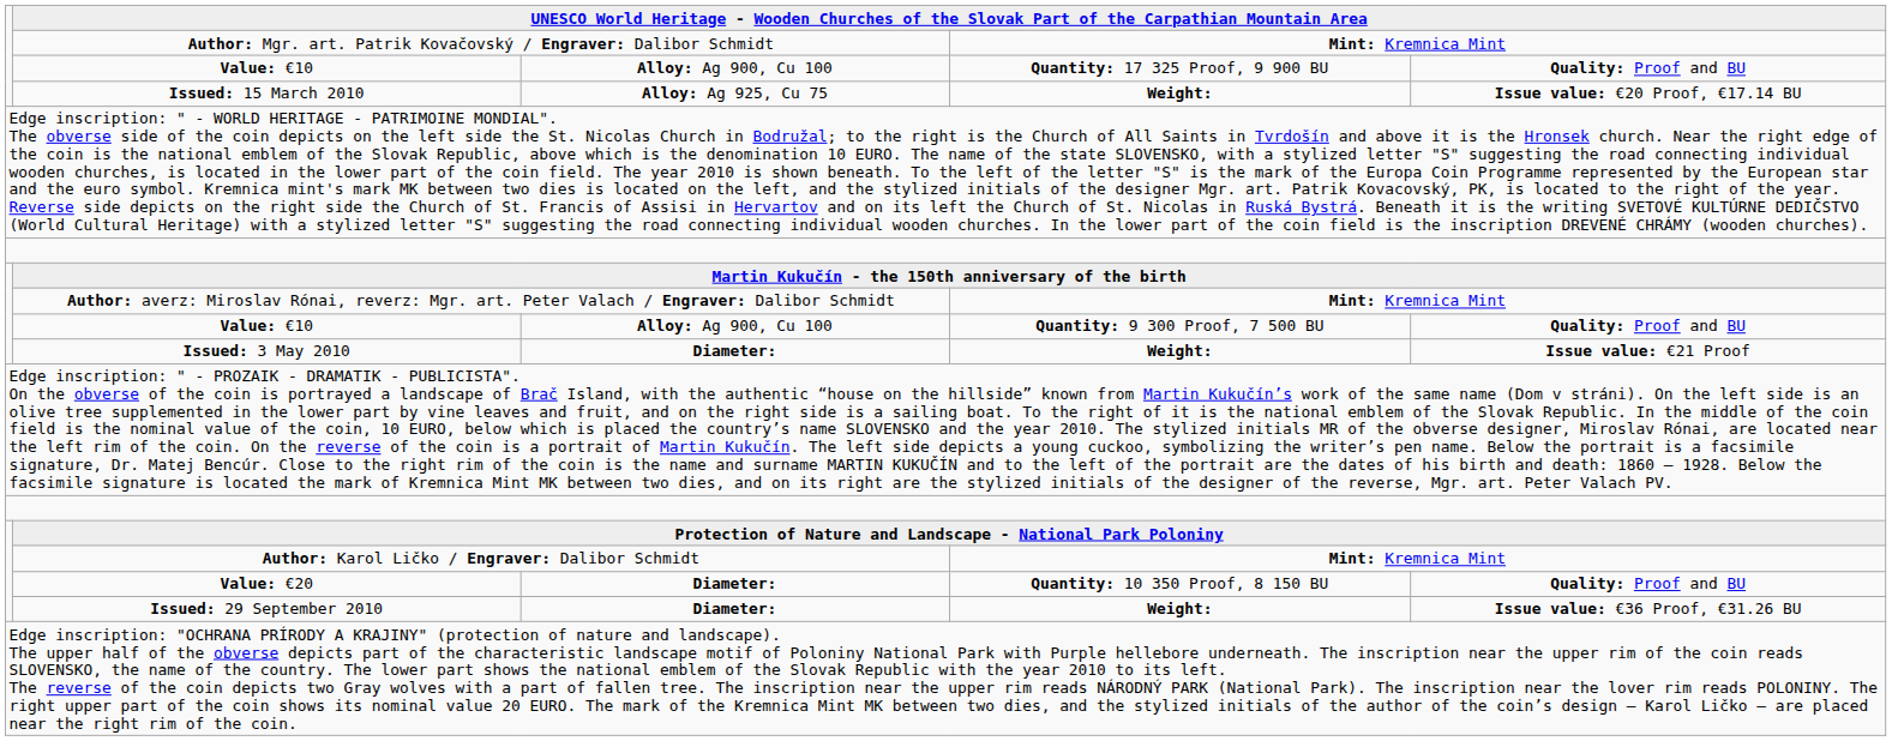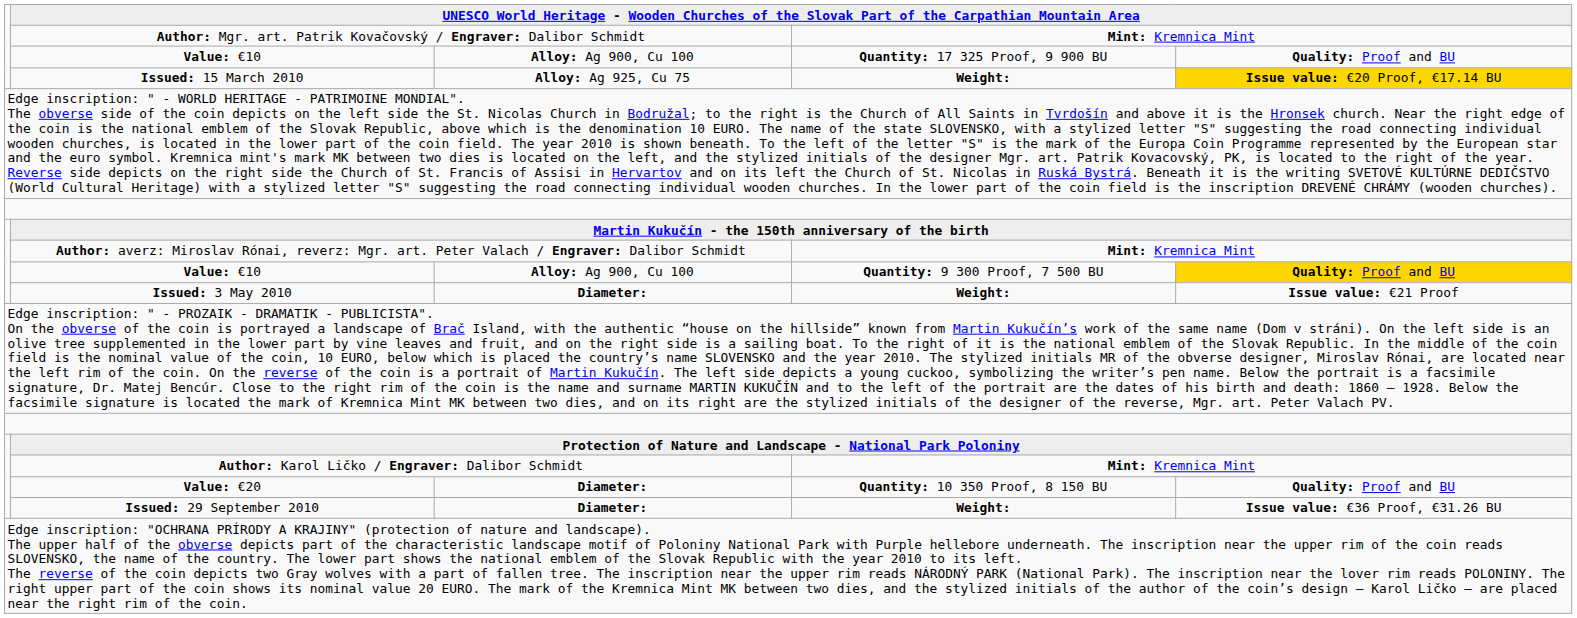Issued: 15 March 2010 | column 5: no background -> gold background
Value: €10 / Quantity: 9 300 Proof, 7 500 BU | column 5: no background -> gold background
